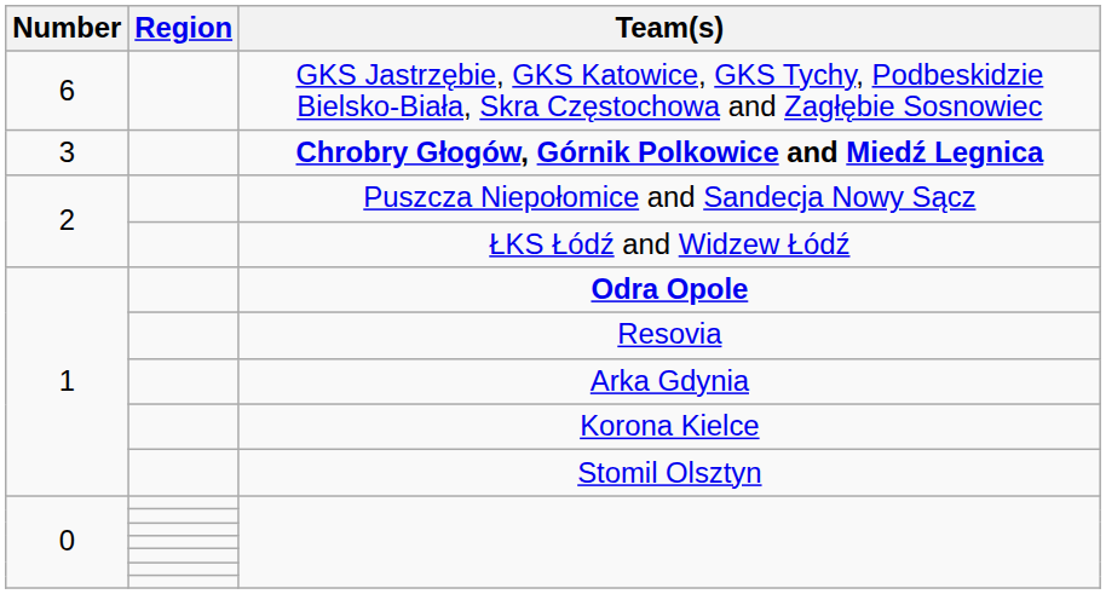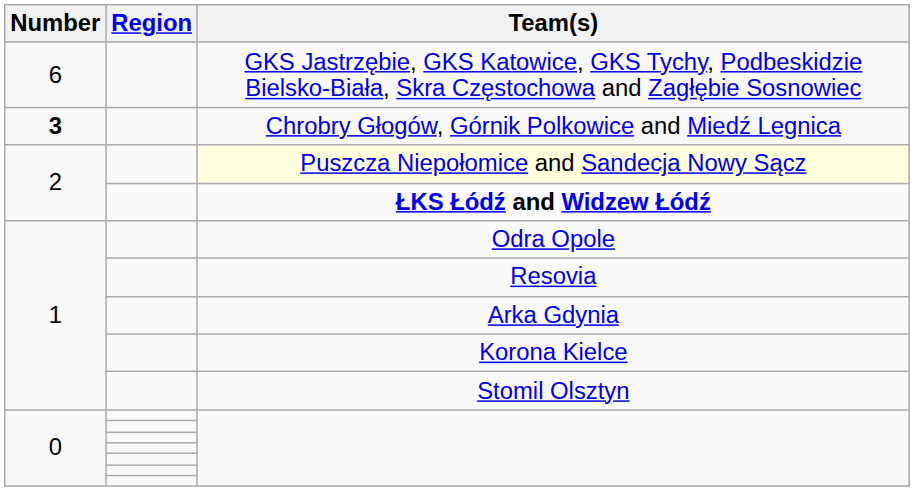Chrobry Głogów, Górnik Polkowice and Miedź Legnica | Number: normal -> bold
Chrobry Głogów, Górnik Polkowice and Miedź Legnica | Team(s): bold -> normal
Puszcza Niepołomice and Sandecja Nowy Sącz | Team(s): no background -> lightyellow background
ŁKS Łódź and Widzew Łódź | Team(s): normal -> bold
Odra Opole | Team(s): bold -> normal
